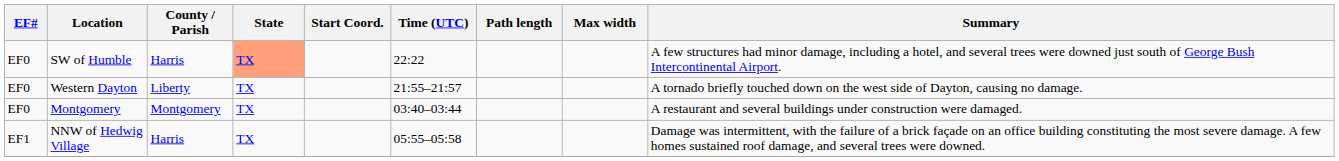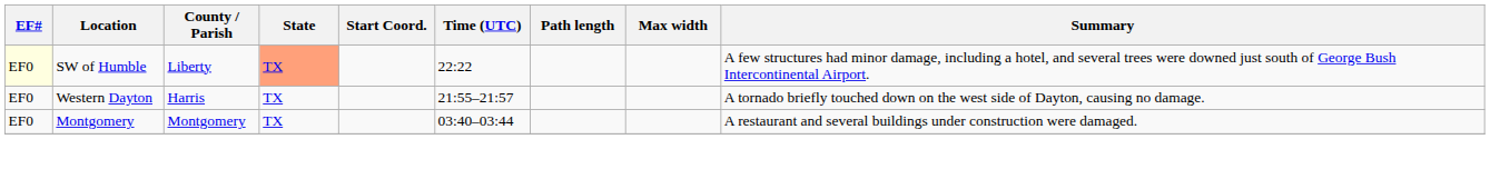SW of Humble | EF#: no background -> lightyellow background
SW of Humble | County / Parish: Harris -> Liberty
Western Dayton | County / Parish: Liberty -> Harris
- row: EF1 | NNW of Hedwig Village | Harris | TX | 05:55–05:58 | Damage was intermittent, with the failure of a brick façade on an office building constituting the most severe damage. A few homes sustained roof damage, and several trees were downed.
